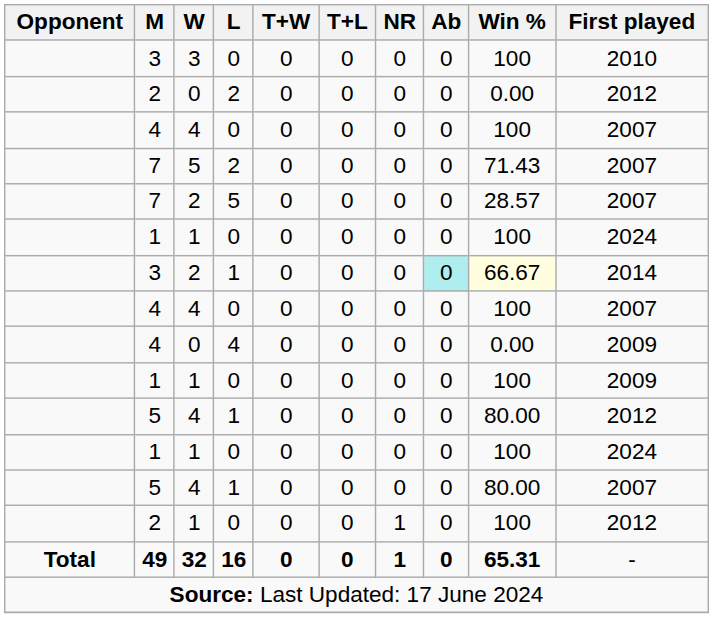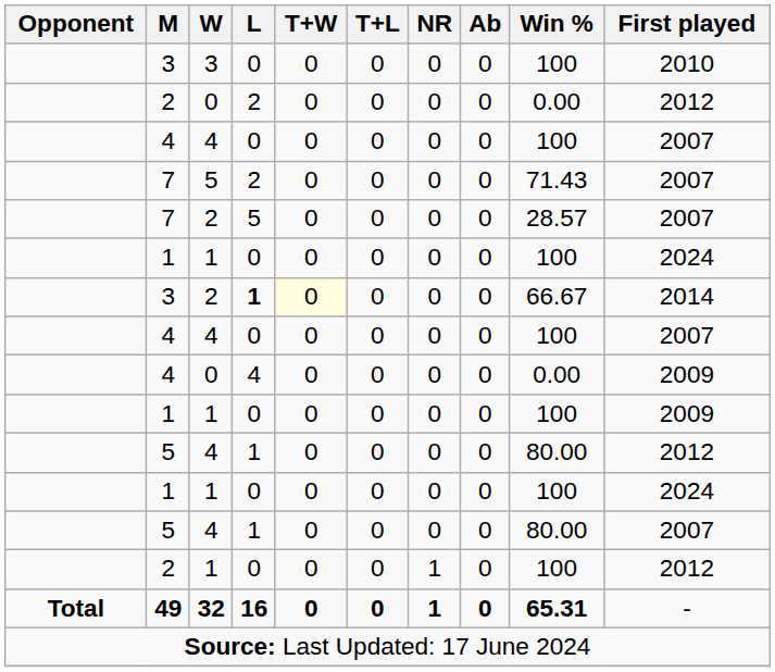3 / 2 | L: normal -> bold
3 / 2 | T+W: no background -> lightyellow background
3 / 2 | Ab: paleturquoise background -> no background
3 / 2 | Win %: lightyellow background -> no background
